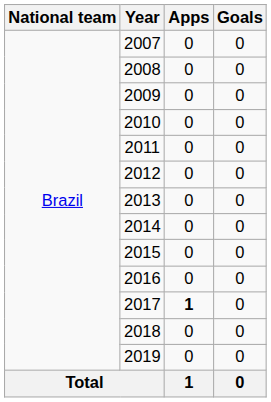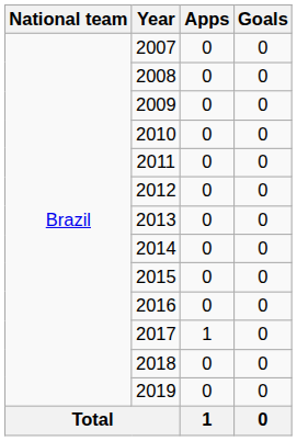2017 | Apps: bold -> normal
